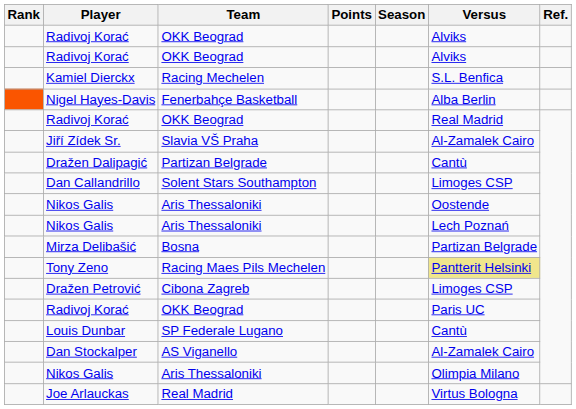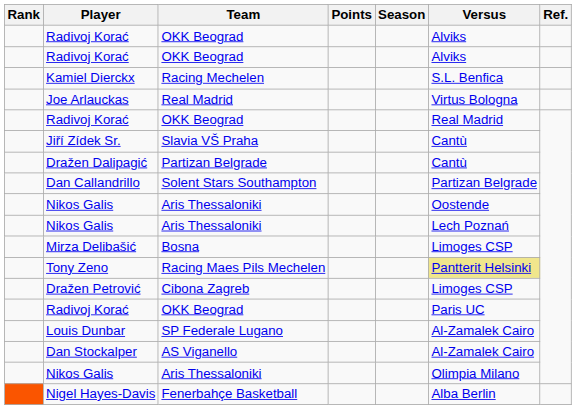rows swapped: Joe Arlauckas <-> Nigel Hayes-Davis
Jiří Zídek Sr. | Versus: Al-Zamalek Cairo -> Cantù
Dan Callandrillo | Versus: Limoges CSP -> Partizan Belgrade
Mirza Delibašić | Versus: Partizan Belgrade -> Limoges CSP
Louis Dunbar | Versus: Cantù -> Al-Zamalek Cairo
